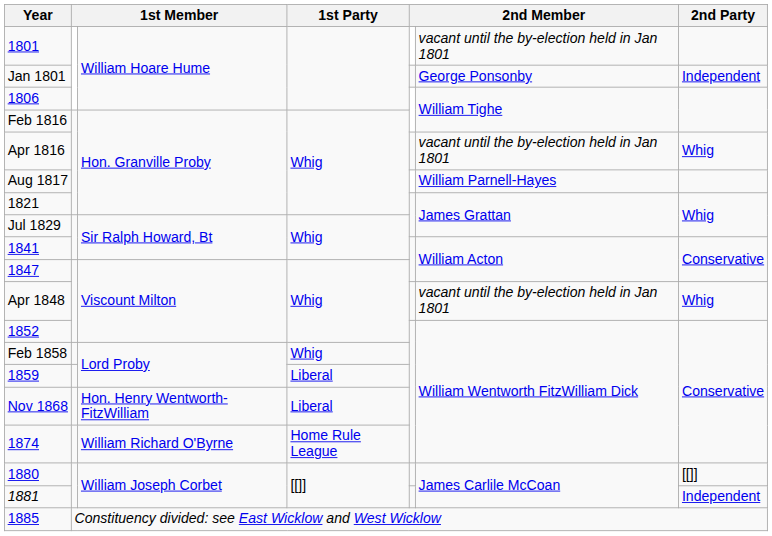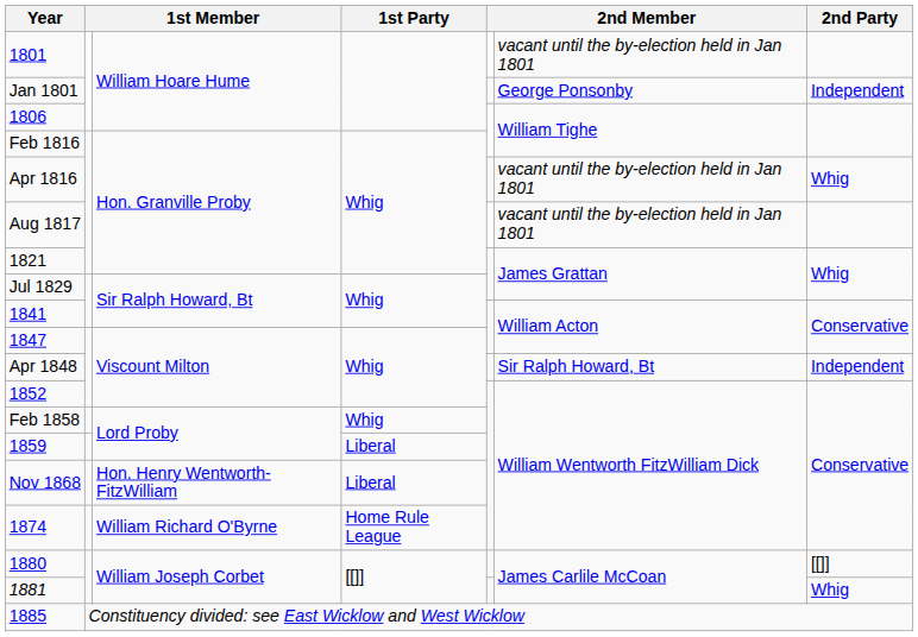Aug 1817 | column 6: William Parnell-Hayes -> vacant until the by-election held in Jan 1801
Apr 1848 | column 6: vacant until the by-election held in Jan 1801 -> Sir Ralph Howard, Bt
Apr 1848 | 2nd Party: Whig -> Independent
1881 | 2nd Party: Independent -> Whig
